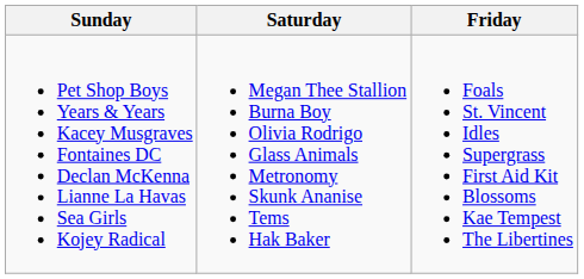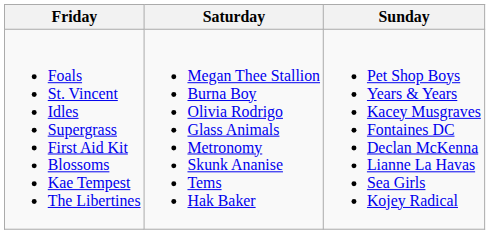columns swapped: Friday <-> Sunday
